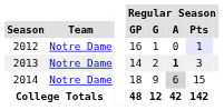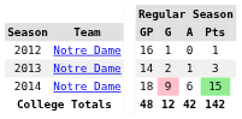2012 | Regular Season / Pts: lavender background -> no background
2013 | Regular Season / A: bold -> normal
2014 | Regular Season / G: no background -> pink background
2014 | Regular Season / A: lightgrey background -> no background
2014 | Regular Season / Pts: no background -> lightgreen background
